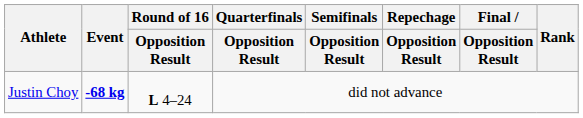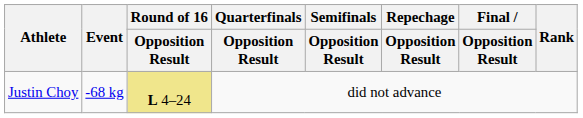Justin Choy | Event: bold -> normal
Justin Choy | Round of 16 / Opposition Result: no background -> khaki background
